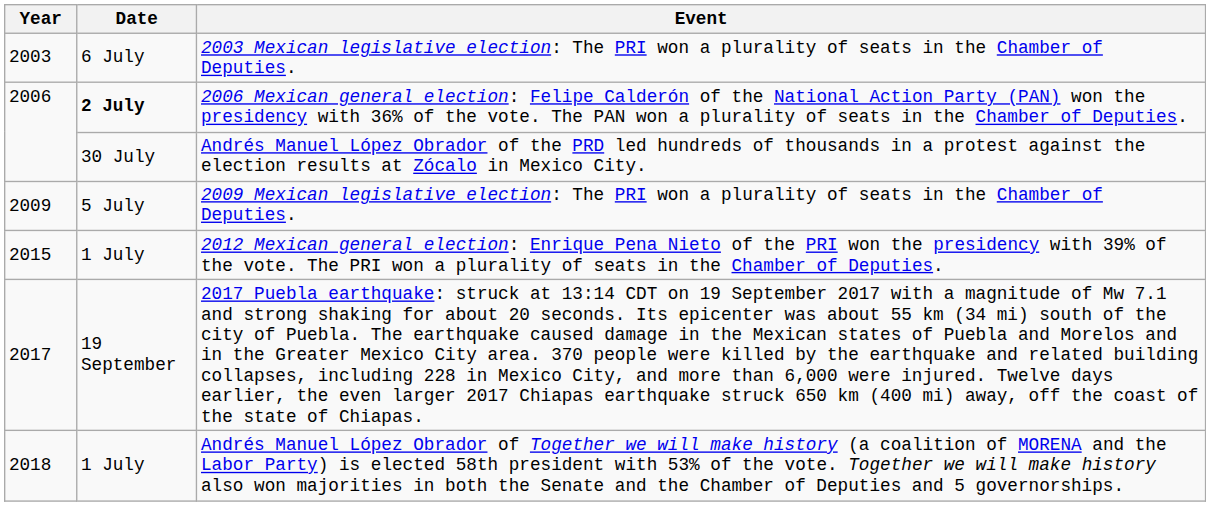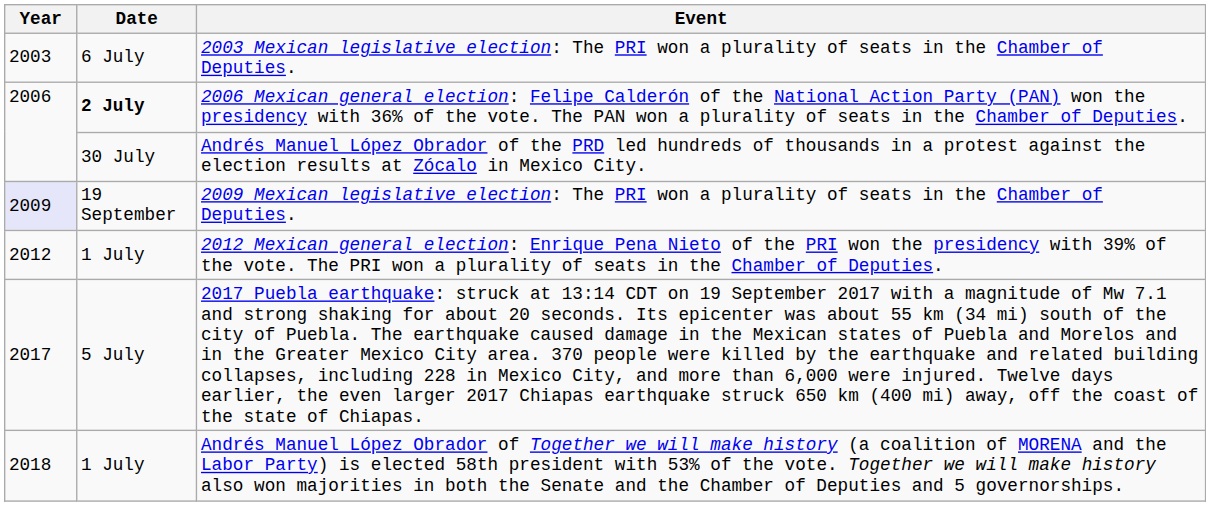row 5 | Year: no background -> lavender background
row 5 | Date: 5 July -> 19 September
row 6 | Year: 2015 -> 2012
row 7 | Date: 19 September -> 5 July
